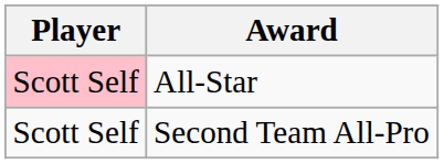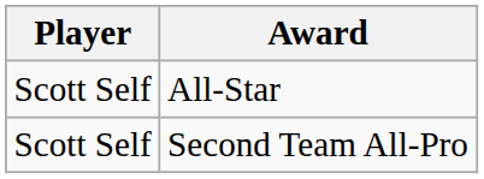row 2 | Player: pink background -> no background
